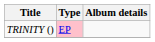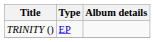TRINITY () | Type: pink background -> no background
